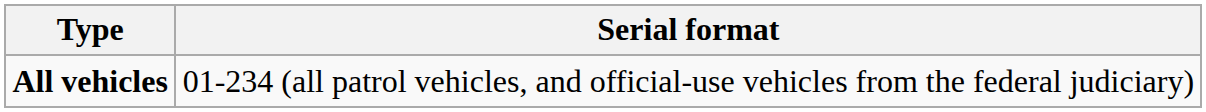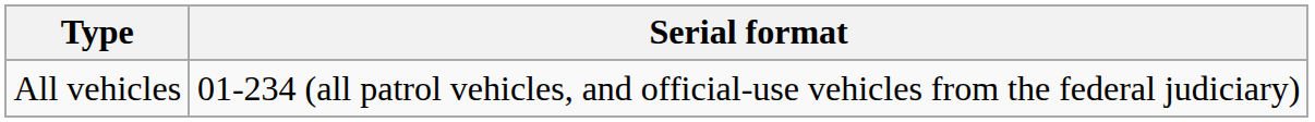row 2 | Type: bold -> normal
